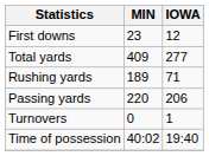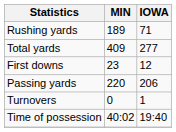rows swapped: First downs <-> Rushing yards
